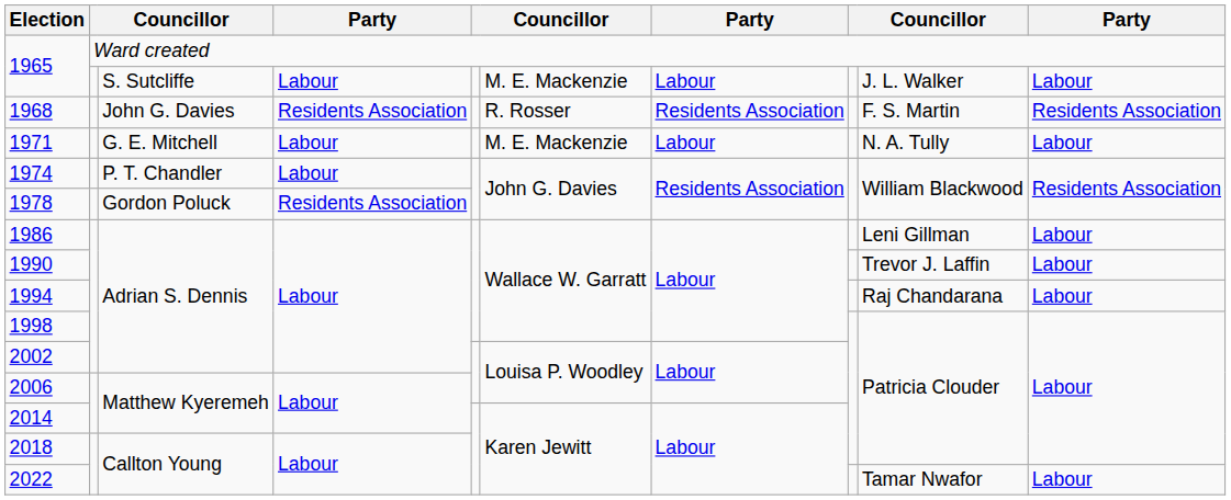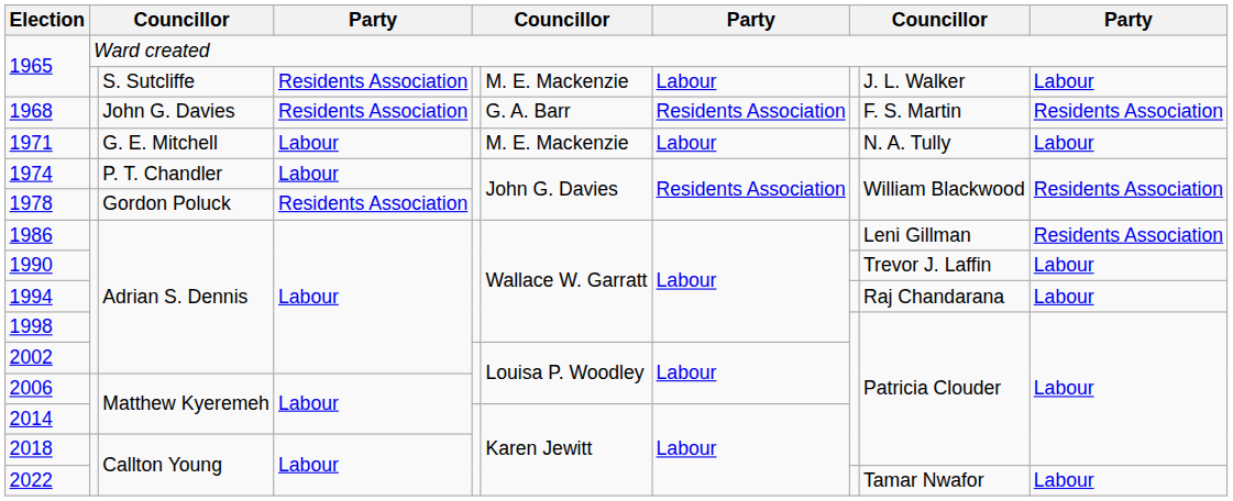1965 / S. Sutcliffe | column 4: Labour -> Residents Association
1968 | column 6: R. Rosser -> G. A. Barr
1986 | column 10: Labour -> Residents Association
